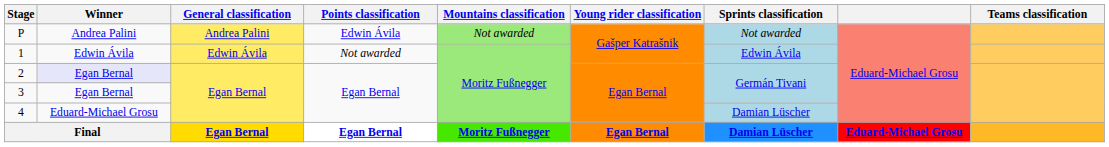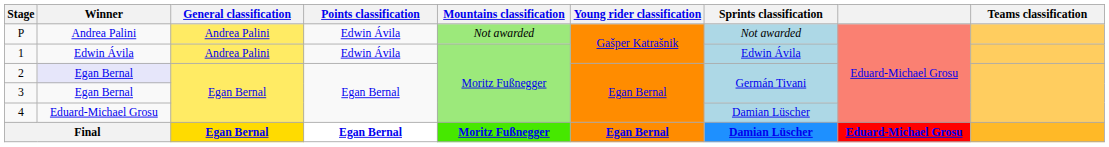1 | General classification: Edwin Ávila -> Andrea Palini
1 | Points classification: Not awarded -> Edwin Ávila
